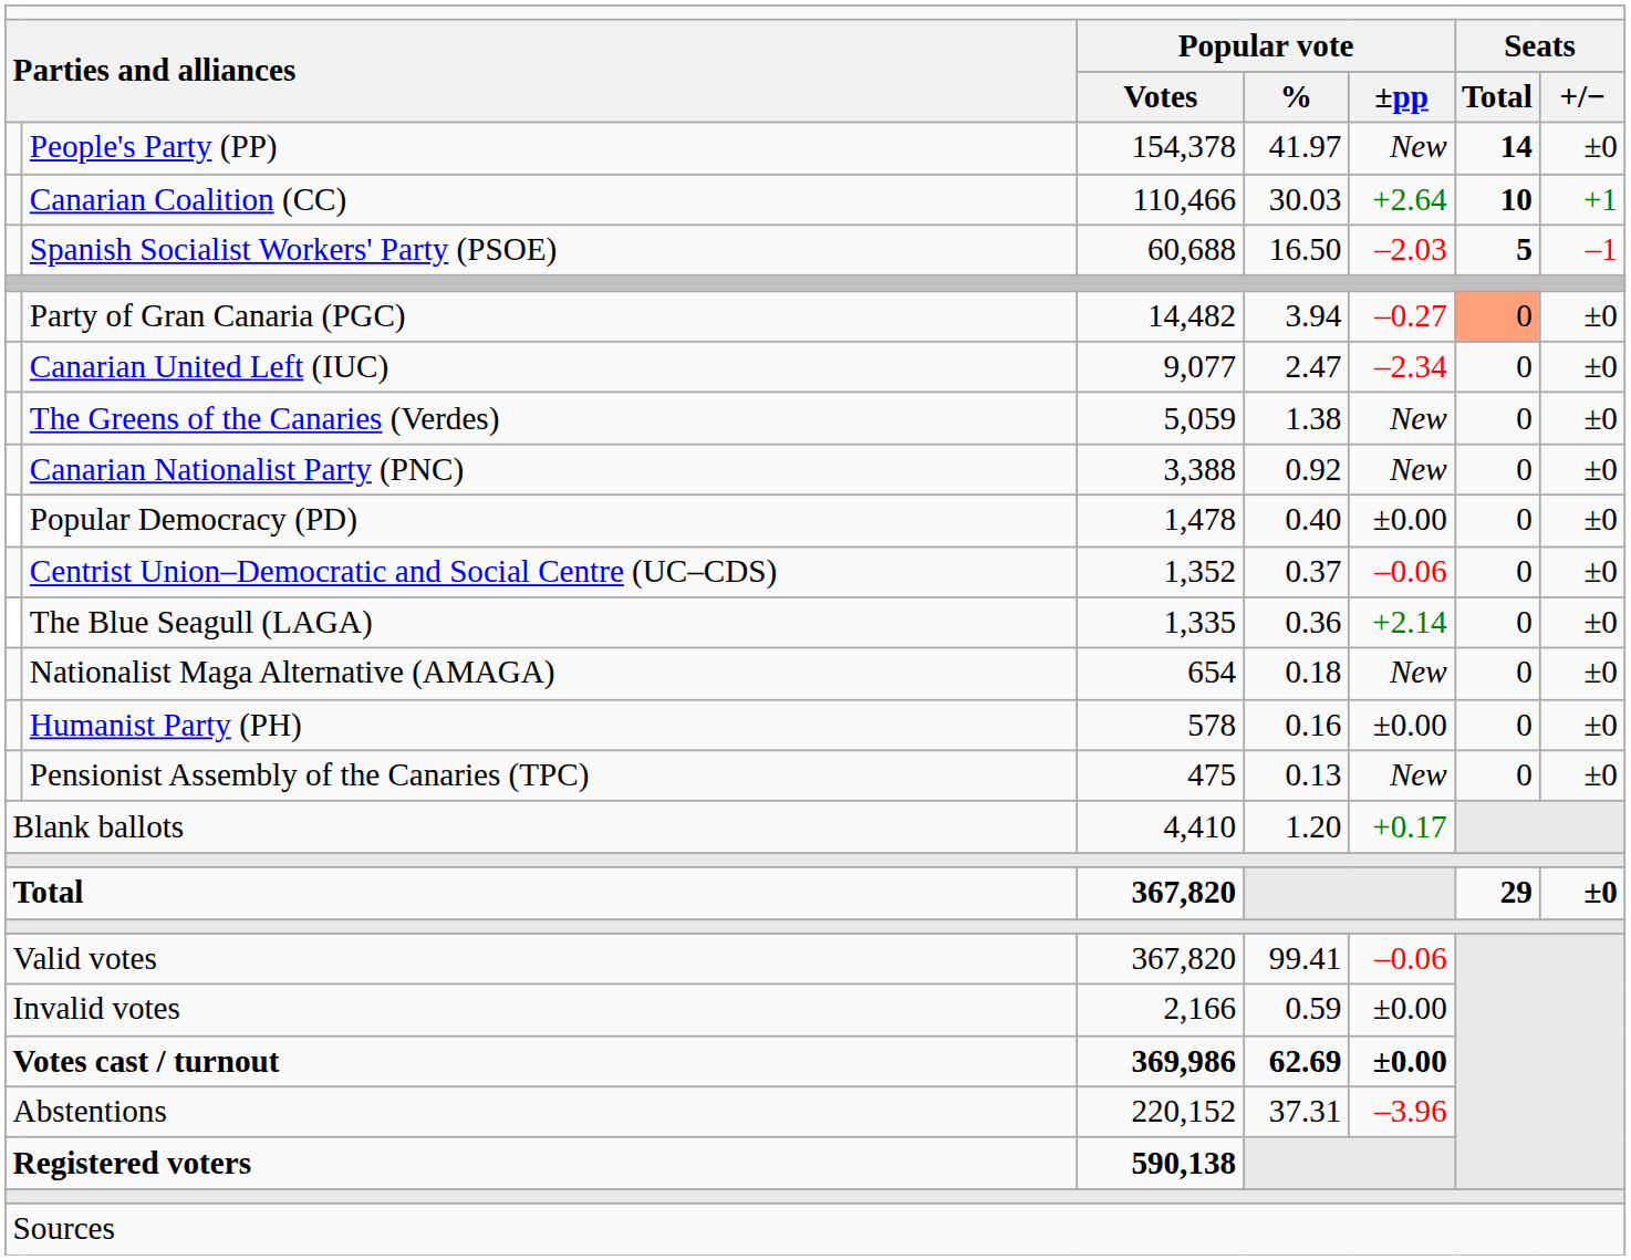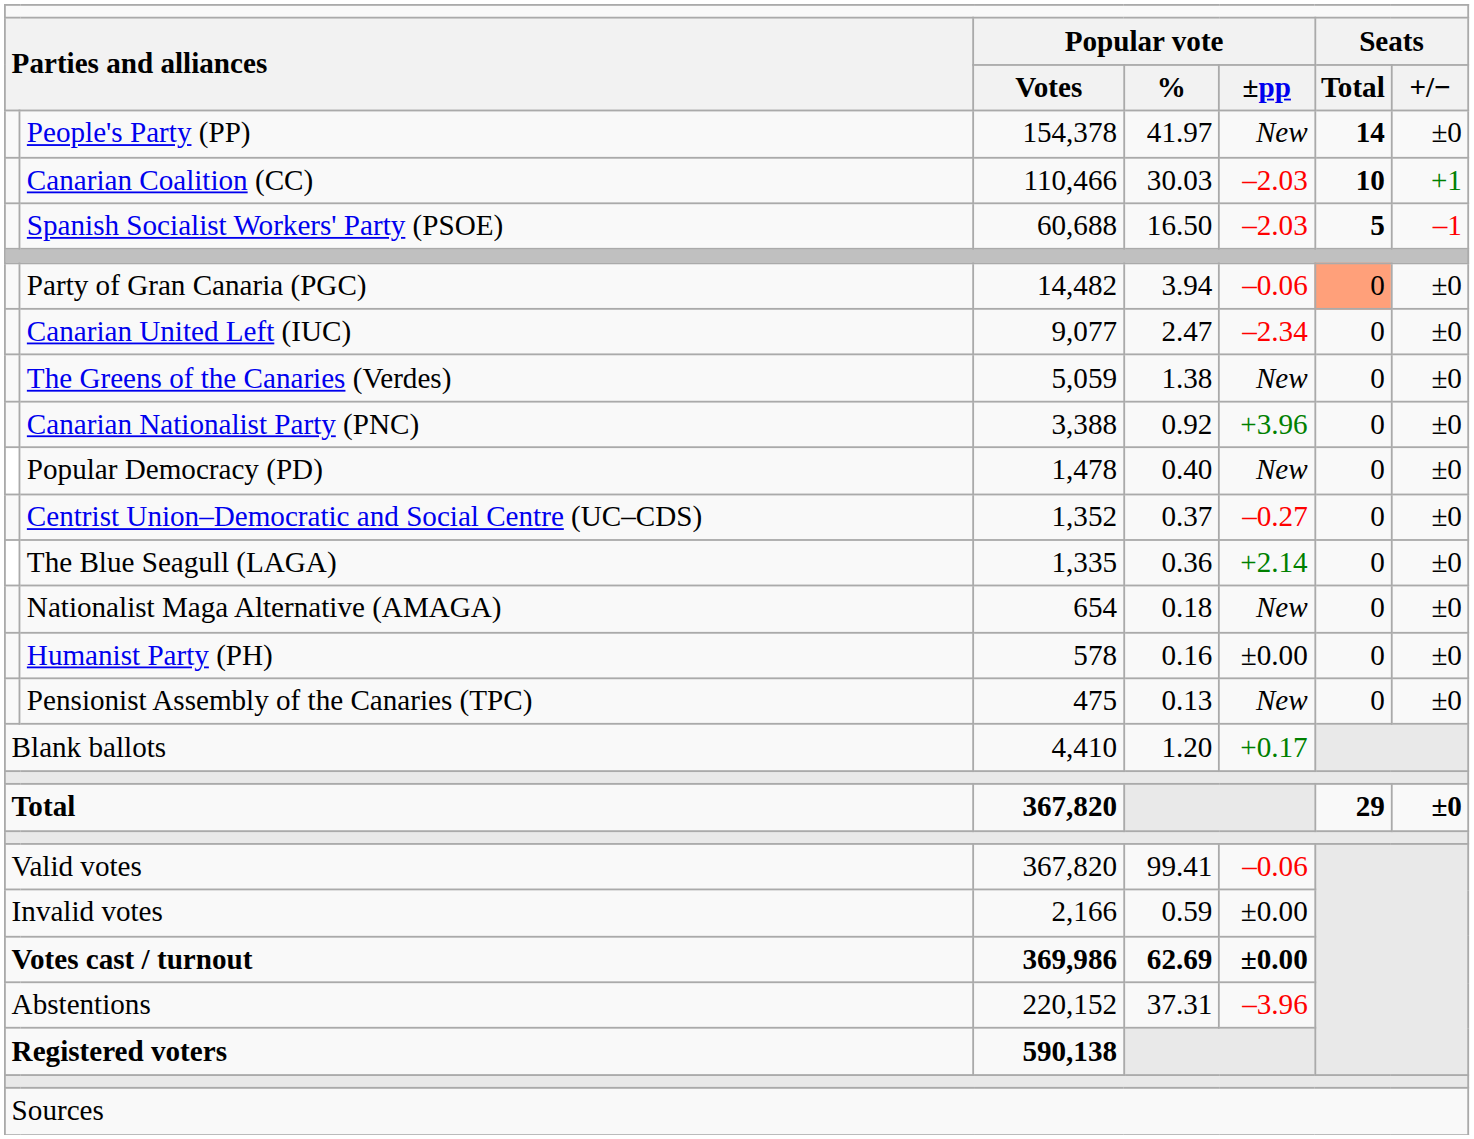Canarian Coalition (CC) | column 5: +2.64 -> –2.03
Party of Gran Canaria (PGC) | column 5: –0.27 -> –0.06
Canarian Nationalist Party (PNC) | column 5: New -> +3.96
Popular Democracy (PD) | column 5: ±0.00 -> New
Centrist Union–Democratic and Social Centre (UC–CDS) | column 5: –0.06 -> –0.27
